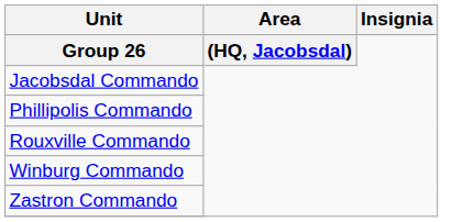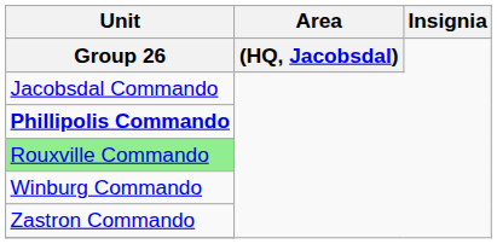Phillipolis Commando | Unit / Group 26: normal -> bold
Rouxville Commando | Unit / Group 26: no background -> lightgreen background
